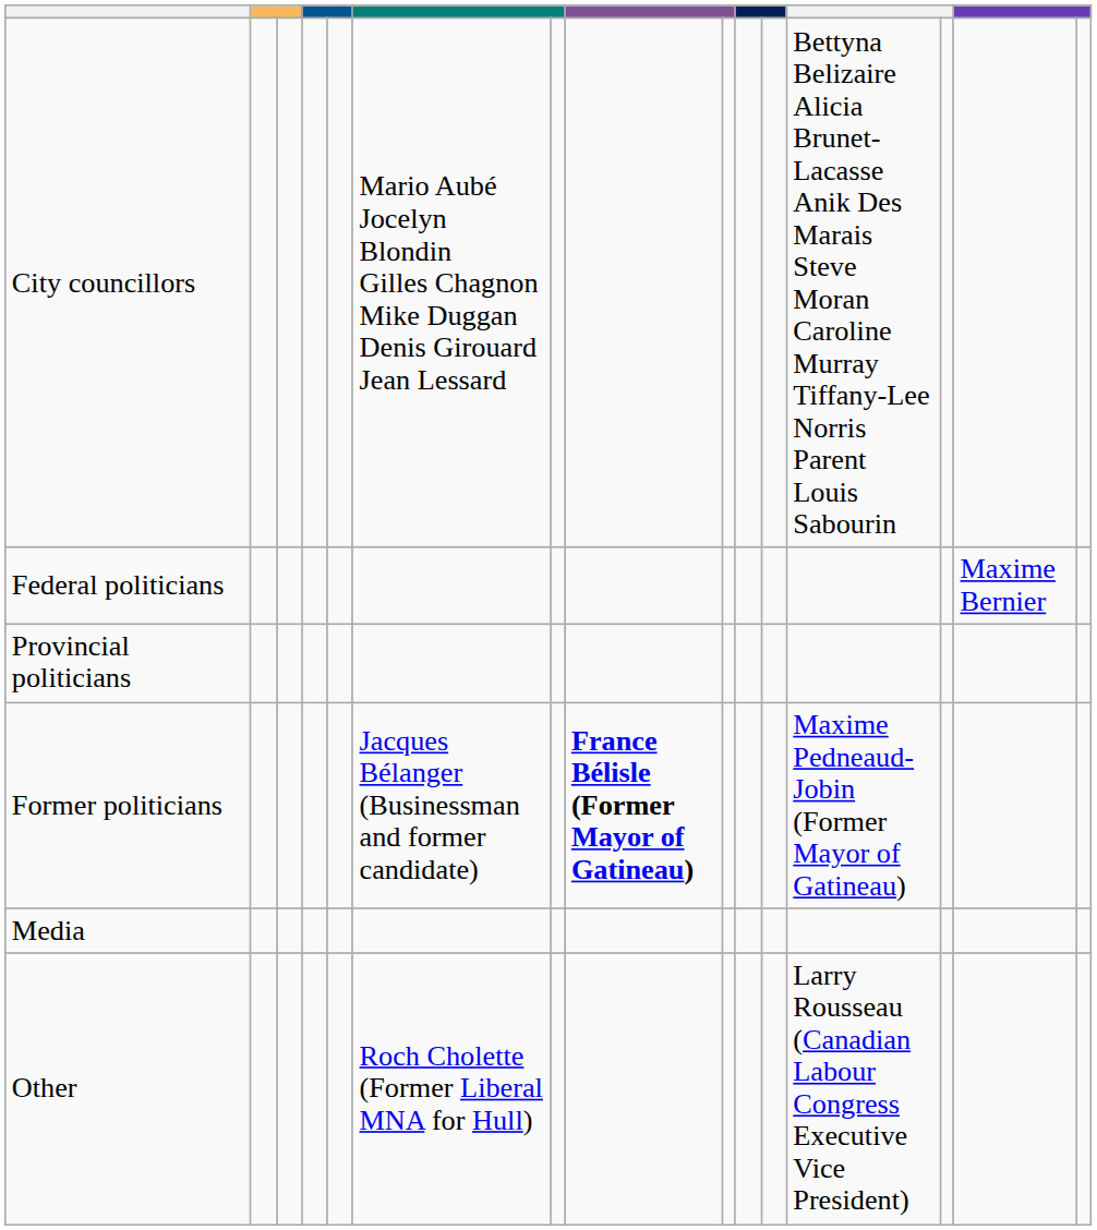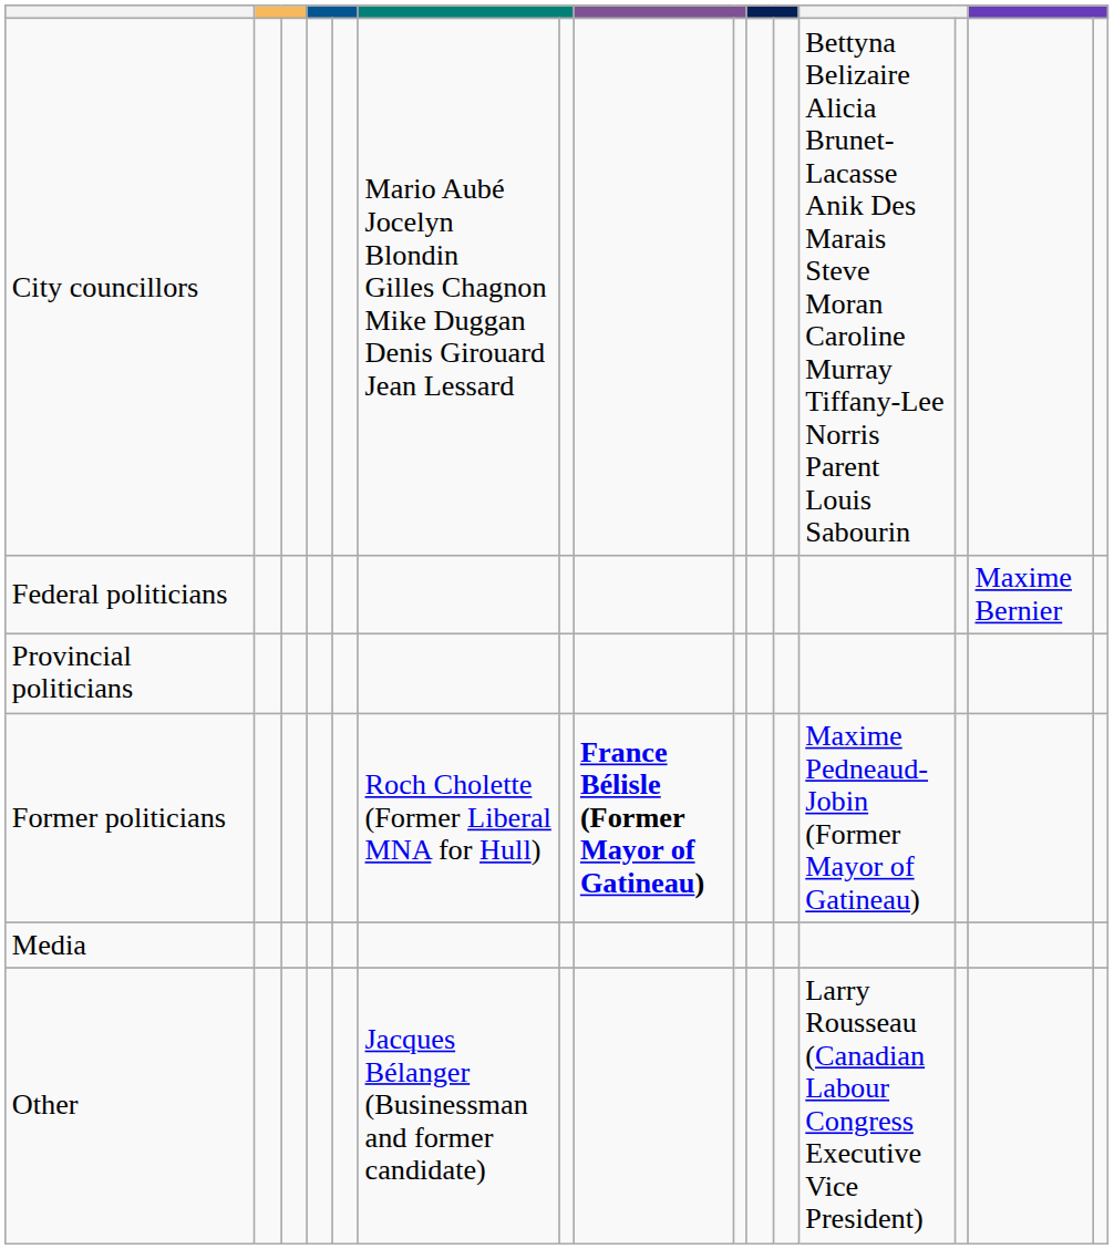Former politicians | column 6: Jacques Bélanger (Businessman and former candidate) -> Roch Cholette (Former Liberal MNA for Hull)
Other | column 6: Roch Cholette (Former Liberal MNA for Hull) -> Jacques Bélanger (Businessman and former candidate)
